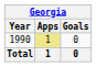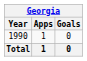1990 | Apps: khaki background -> no background
